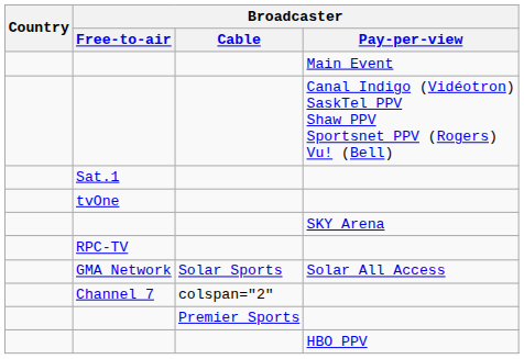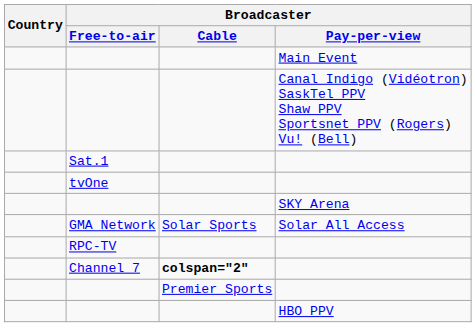rows swapped: RPC-TV <-> GMA Network
Channel 7 | Broadcaster / Cable: normal -> bold
